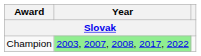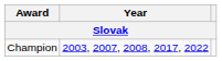Champion | Year: lightgreen background -> no background
